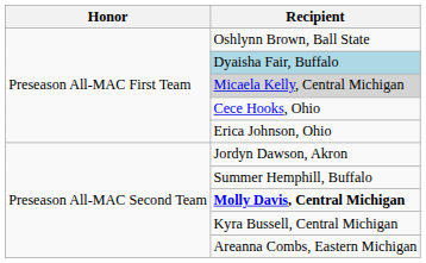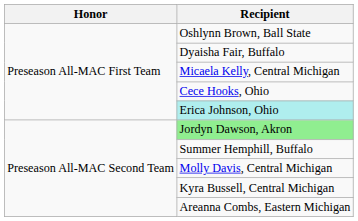row 3 | Recipient: lightblue background -> no background
row 4 | Recipient: lightgrey background -> no background
row 6 | Recipient: no background -> paleturquoise background
row 7 | Recipient: no background -> lightgreen background
row 9 | Recipient: bold -> normal
